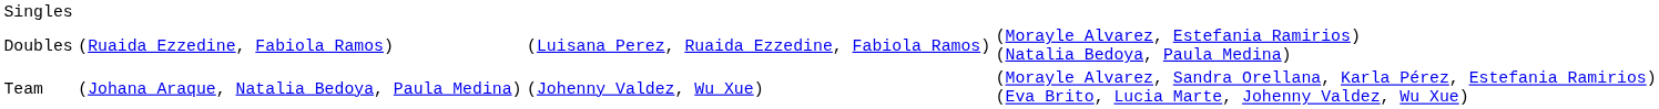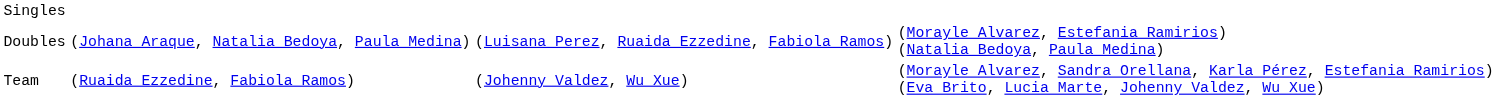Doubles | column 2: (Ruaida Ezzedine, Fabiola Ramos) -> (Johana Araque, Natalia Bedoya, Paula Medina)
Team | column 2: (Johana Araque, Natalia Bedoya, Paula Medina) -> (Ruaida Ezzedine, Fabiola Ramos)
